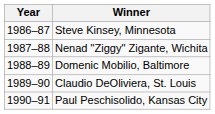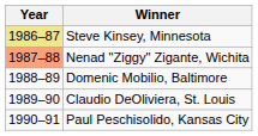Steve Kinsey, Minnesota | Year: no background -> khaki background
Nenad "Ziggy" Zigante, Wichita | Year: no background -> lightsalmon background
